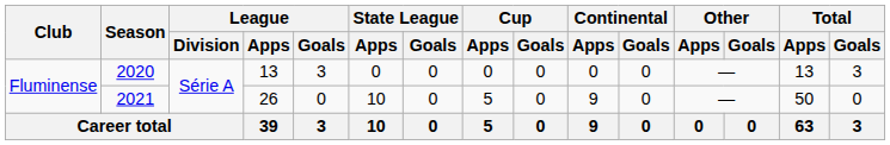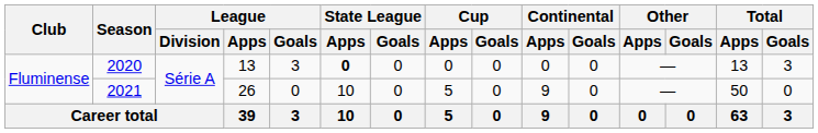2020 | State League / Apps: normal -> bold
